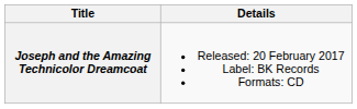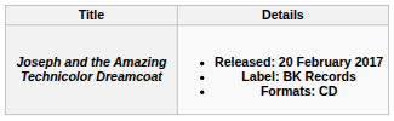Joseph and the Amazing Technicolor Dreamcoat | Details: normal -> bold
